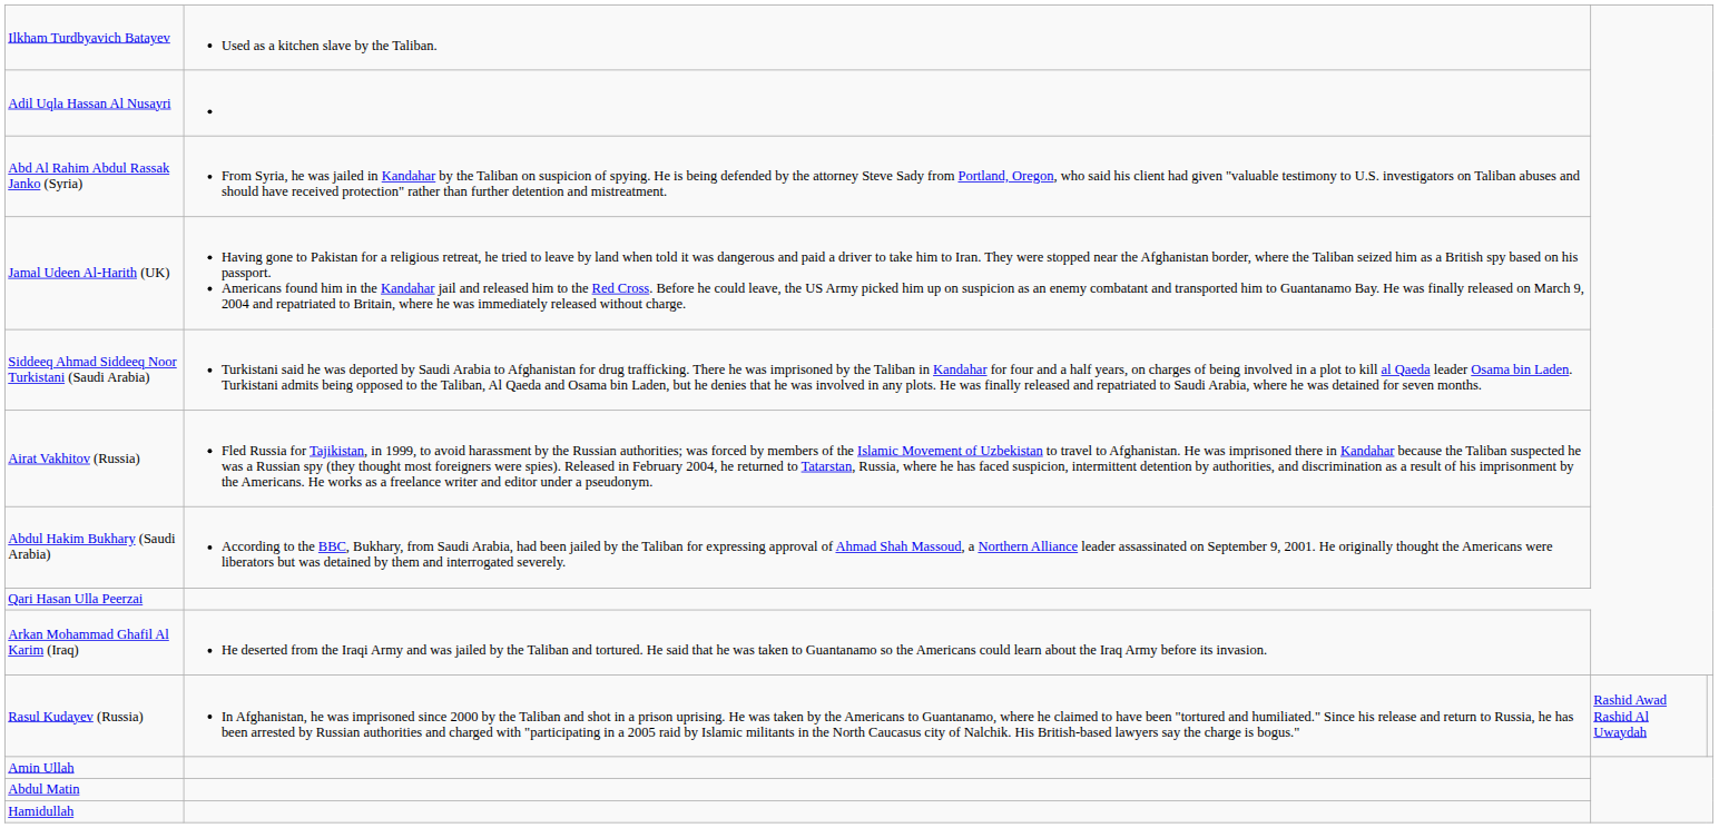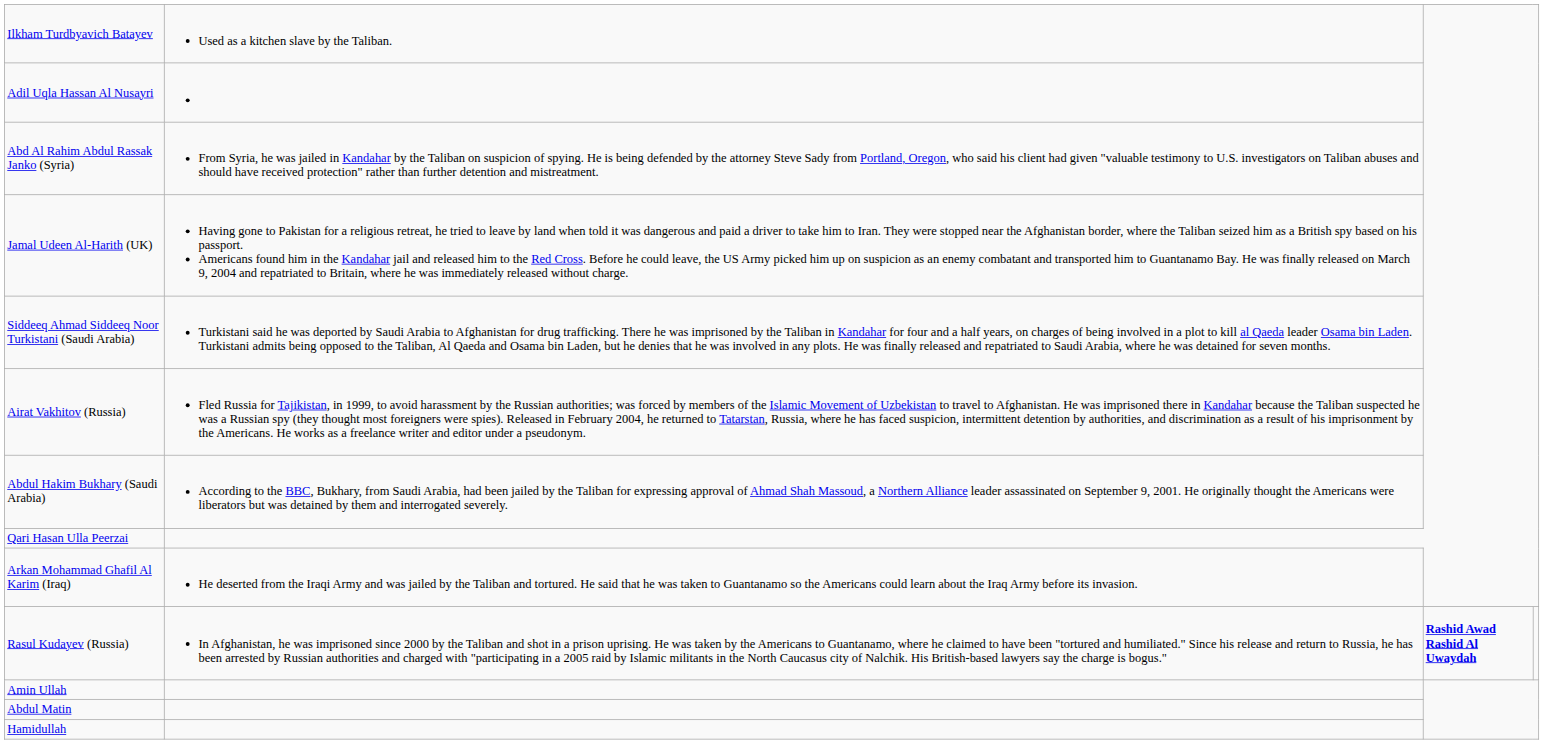Rasul Kudayev (Russia) | column 3: normal -> bold
